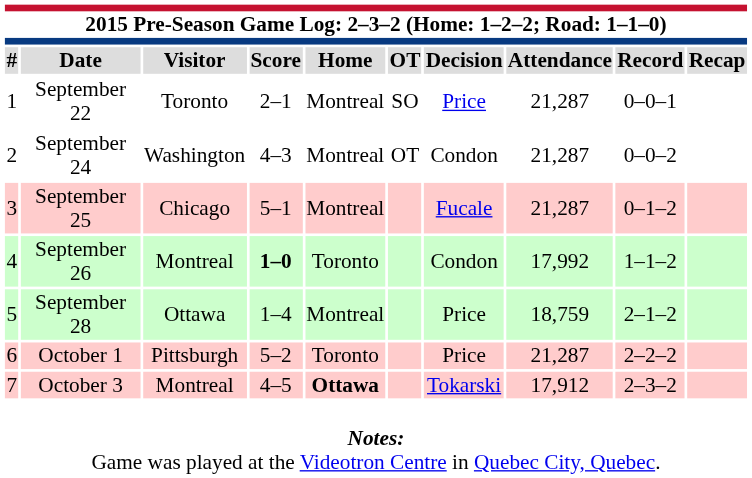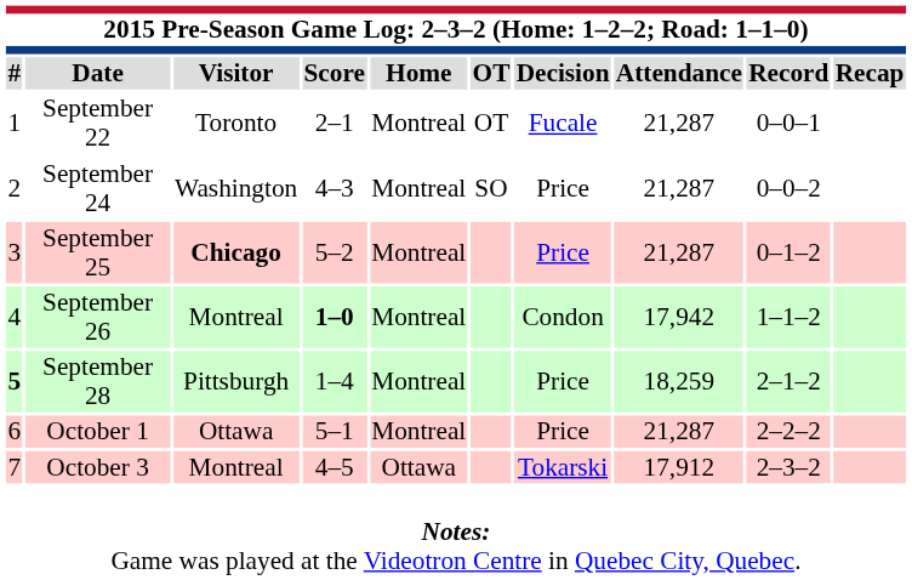September 22 | OT: SO -> OT
September 22 | Decision: Price -> Fucale
September 24 | OT: OT -> SO
September 24 | Decision: Condon -> Price
September 25 | Visitor: normal -> bold
September 25 | Score: 5–1 -> 5–2
September 25 | Decision: Fucale -> Price
September 26 | Home: Toronto -> Montreal
September 26 | Attendance: 17,992 -> 17,942
September 28 | #: normal -> bold
September 28 | Visitor: Ottawa -> Pittsburgh
September 28 | Attendance: 18,759 -> 18,259
October 1 | Visitor: Pittsburgh -> Ottawa
October 1 | Score: 5–2 -> 5–1
October 1 | Home: Toronto -> Montreal
October 3 | Home: bold -> normal
